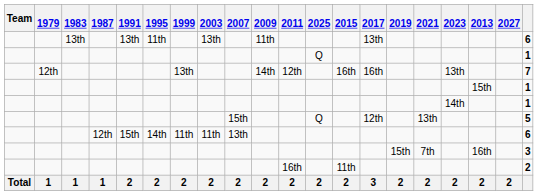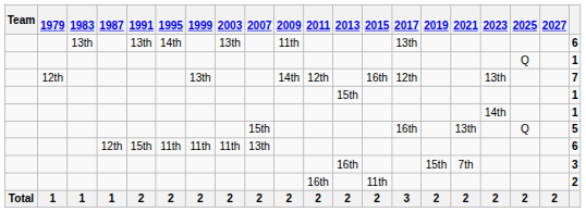columns swapped: 2013 <-> 2025
row 2 | 1995: 11th -> 14th
row 4 | 2017: 16th -> 12th
row 7 | 2017: 12th -> 16th
row 8 | 1995: 14th -> 11th
